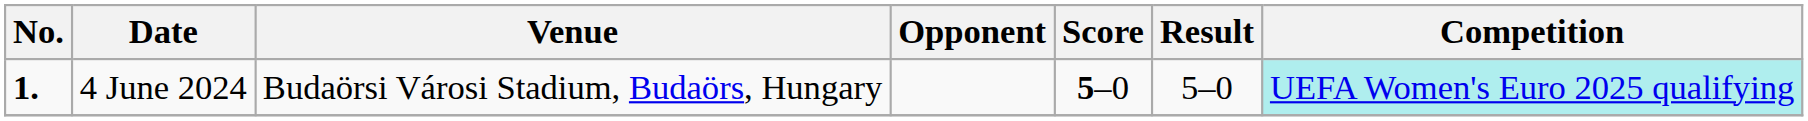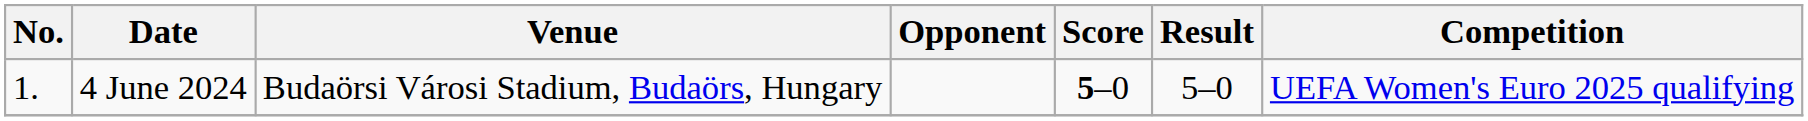4 June 2024 | No.: bold -> normal
4 June 2024 | Competition: paleturquoise background -> no background
